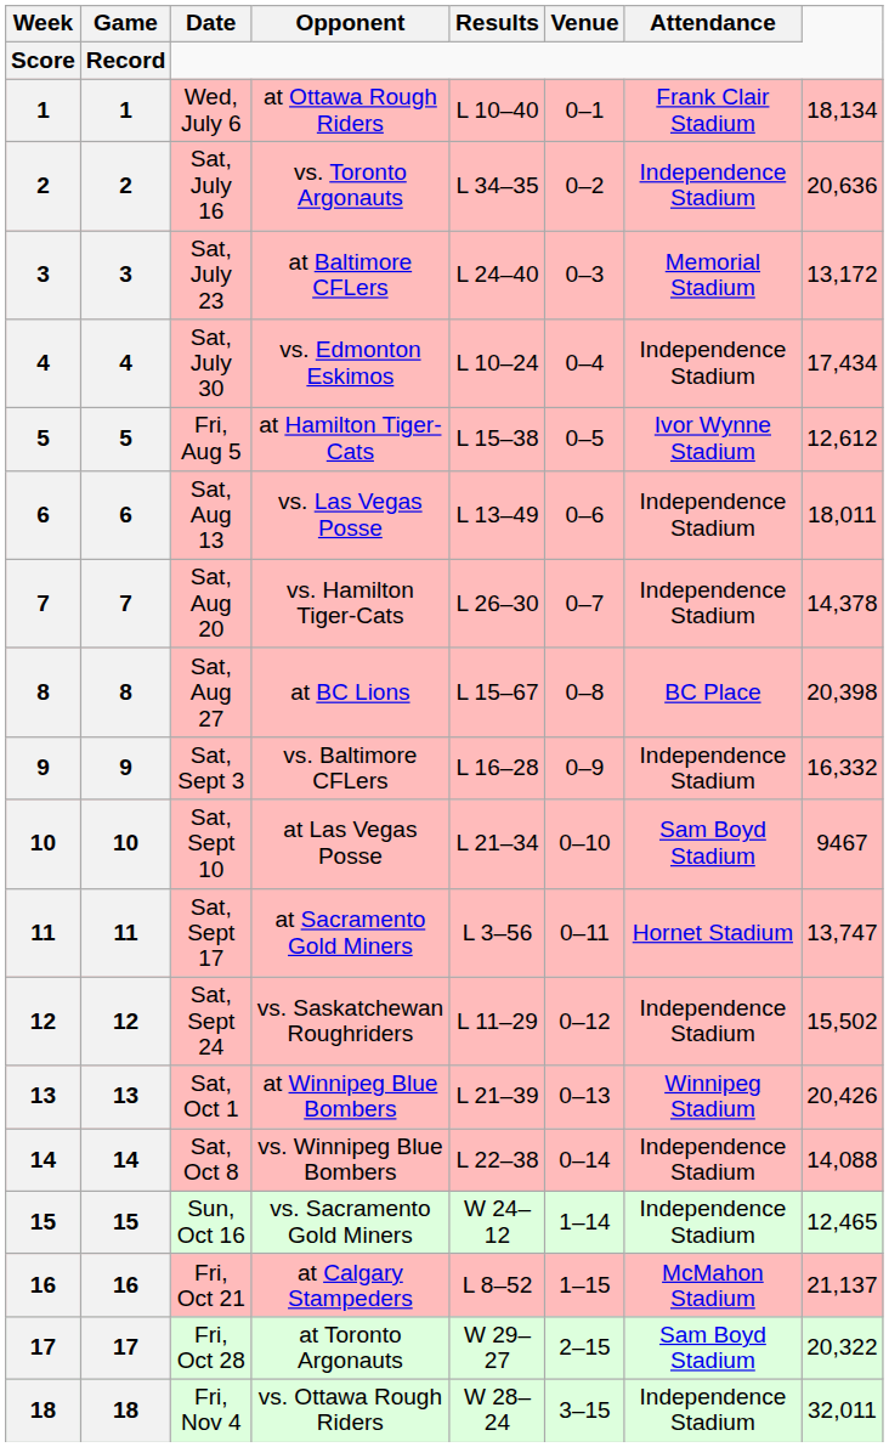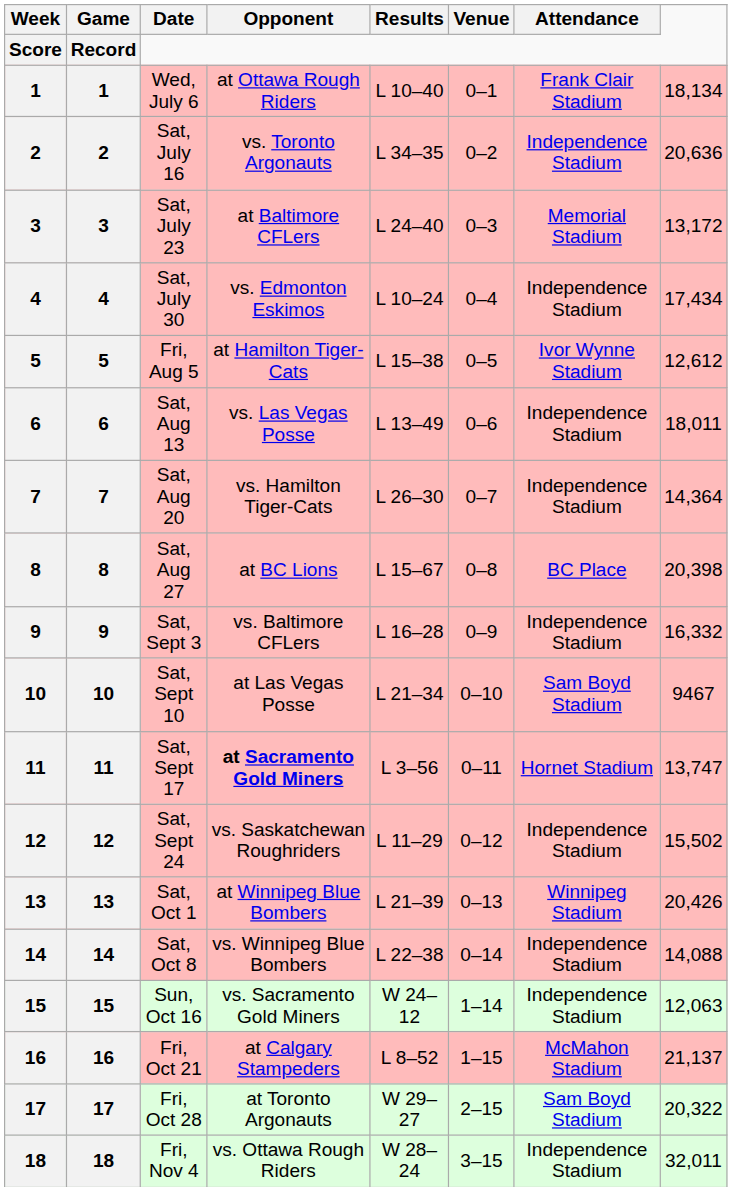Sat, Aug 20 | column 8: 14,378 -> 14,364
Sat, Sept 17 | Opponent: normal -> bold
Sun, Oct 16 | column 8: 12,465 -> 12,063
